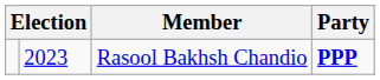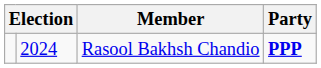Rasool Bakhsh Chandio | column 2: 2023 -> 2024
